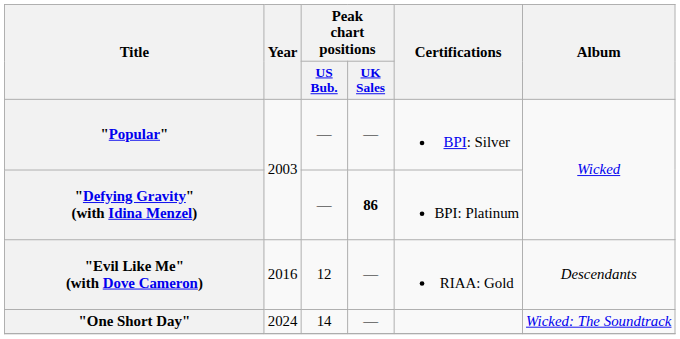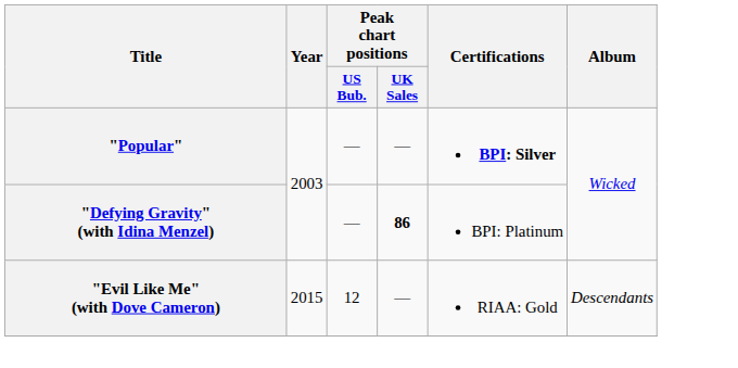"Popular" | Certifications: normal -> bold
"Evil Like Me" (with Dove Cameron) | Year: 2016 -> 2015
- row: "One Short Day" | 2024 | 14 | — | Wicked: The Soundtrack
